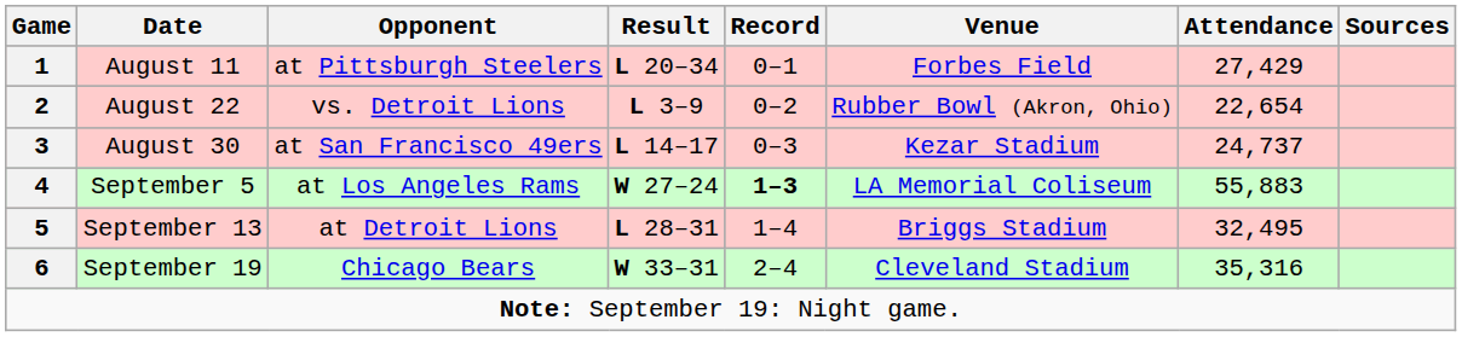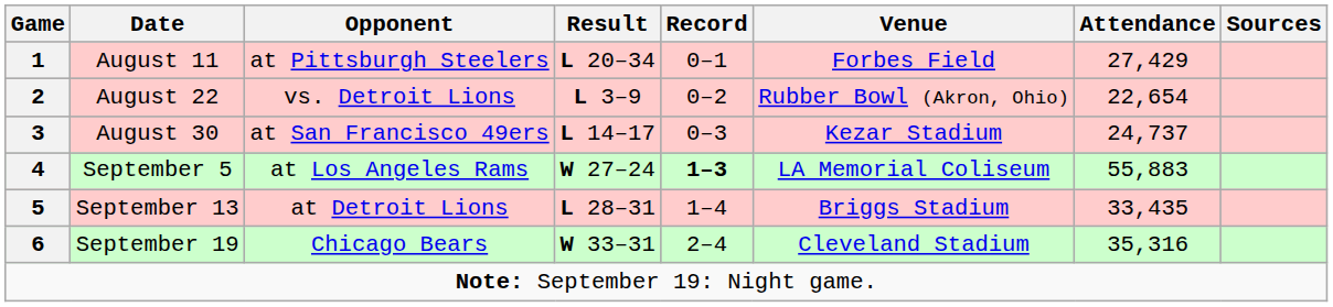September 13 | Attendance: 32,495 -> 33,435
